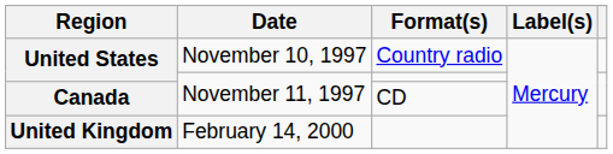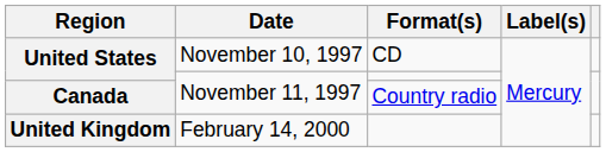United States / November 10, 1997 | Format(s): Country radio -> CD
Canada | Format(s): CD -> Country radio
